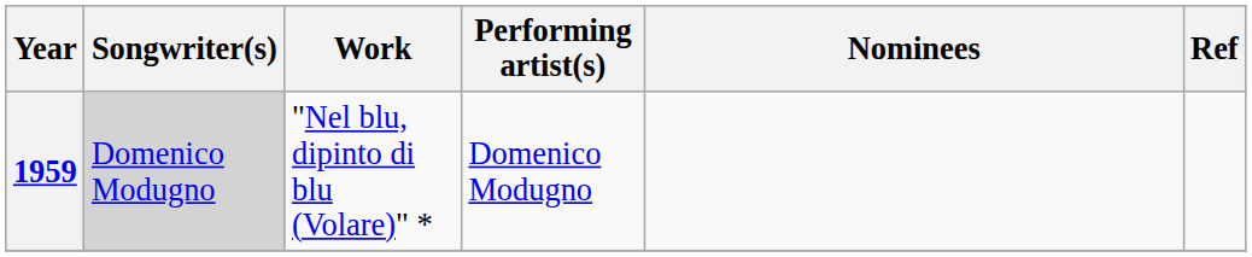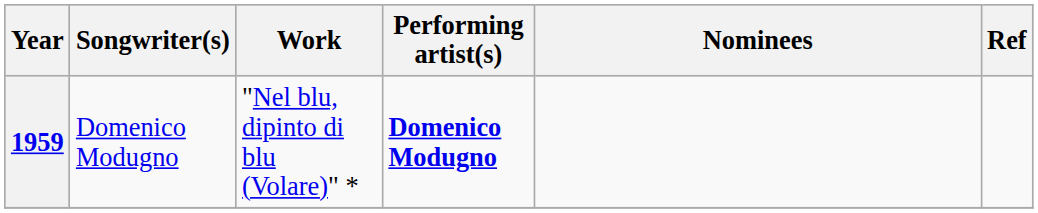1959 | Songwriter(s): lightgrey background -> no background
1959 | Performing artist(s): normal -> bold
